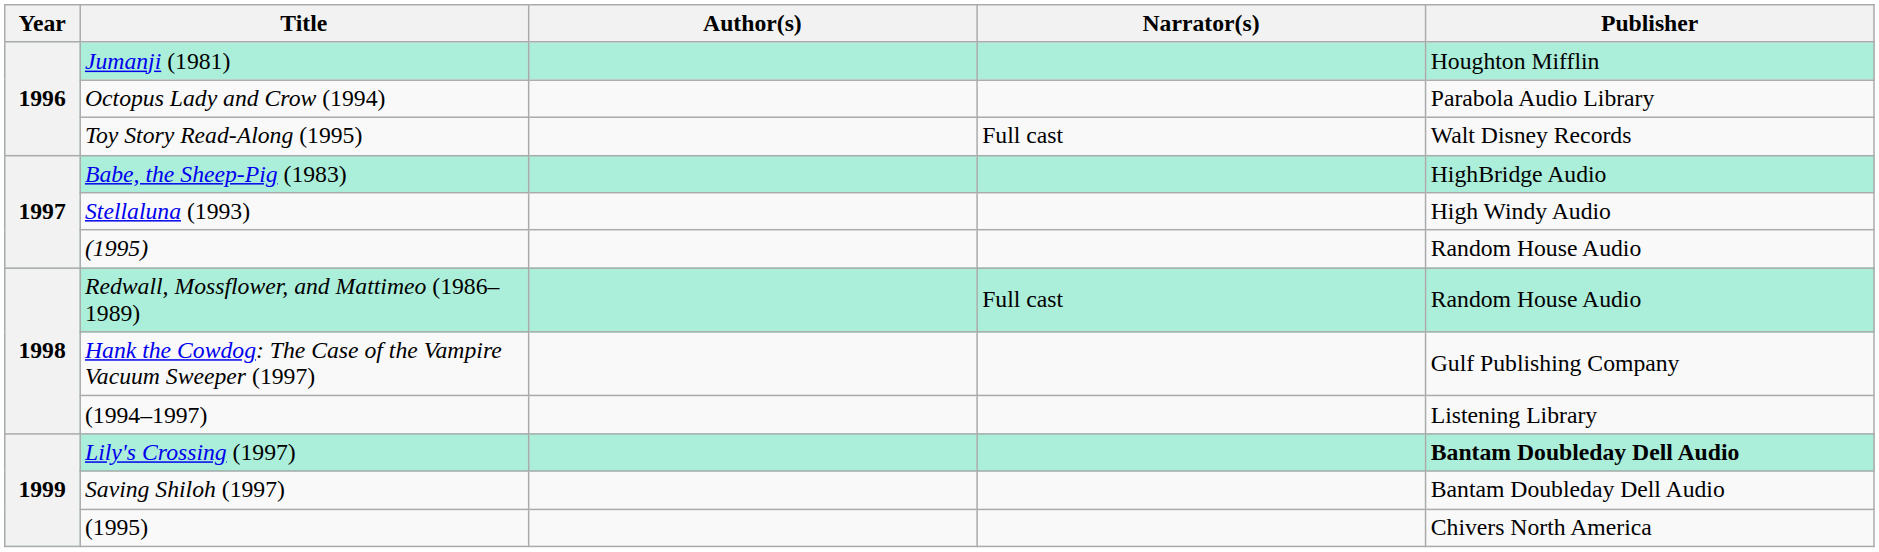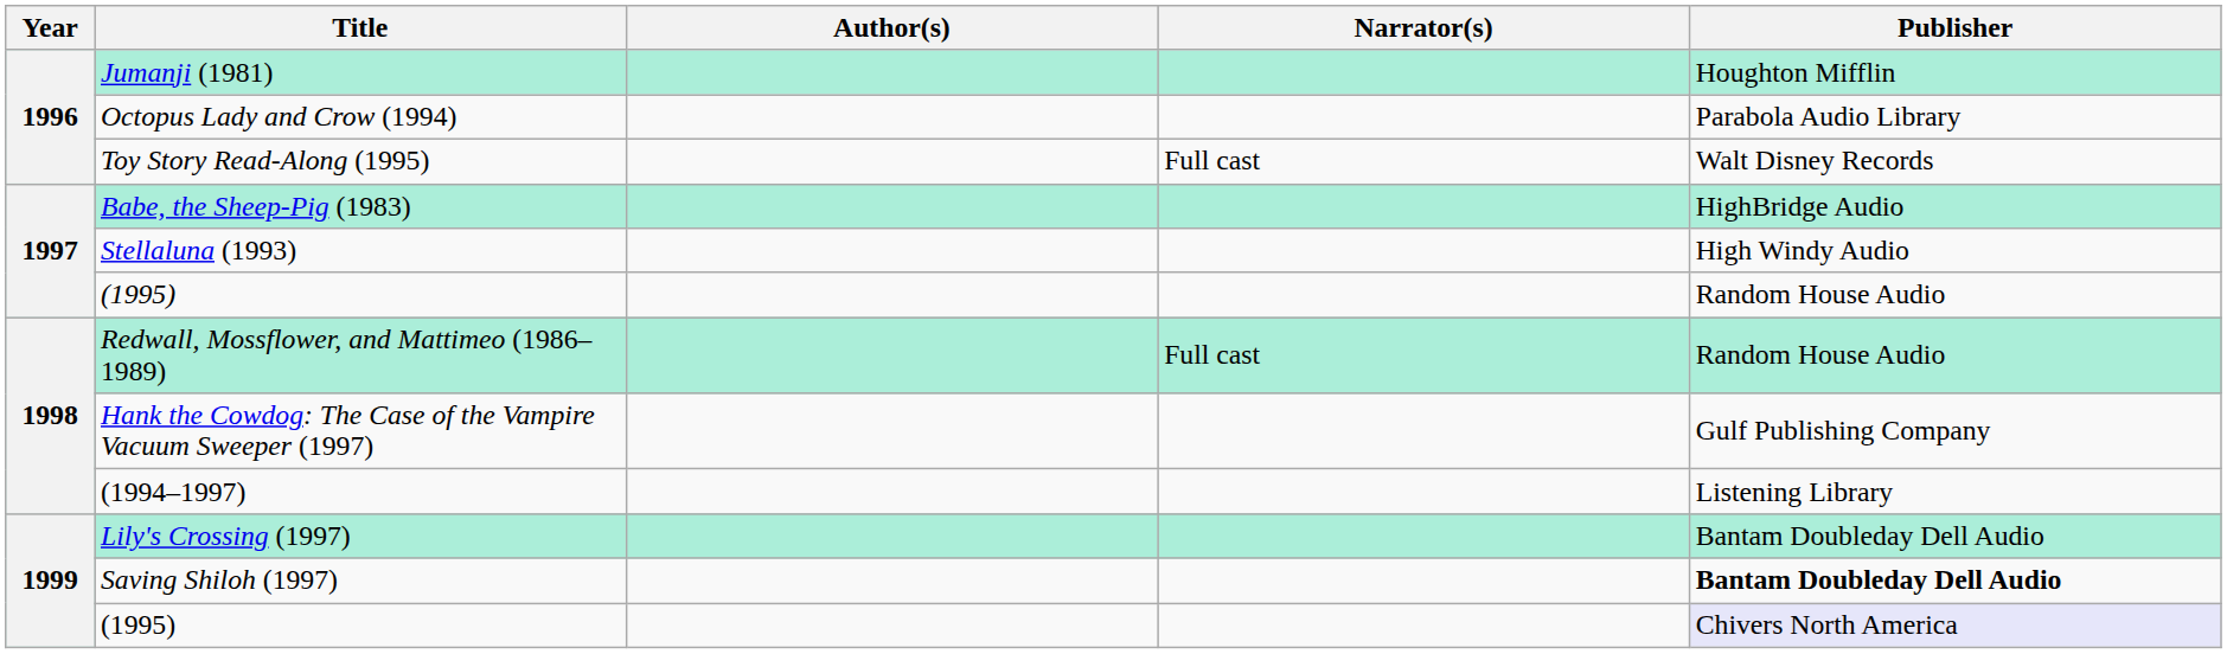Lily's Crossing (1997) | Publisher: bold -> normal
Saving Shiloh (1997) | Publisher: normal -> bold
1999 / (1995) | Publisher: no background -> lavender background
